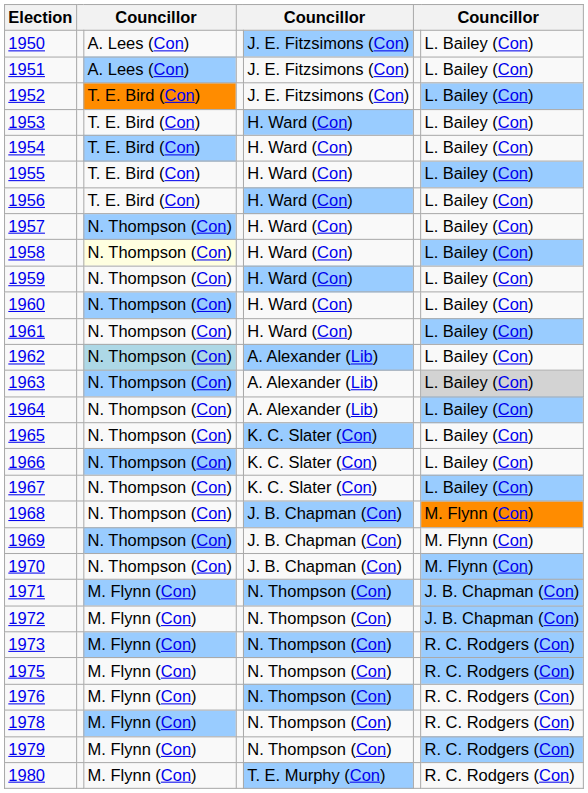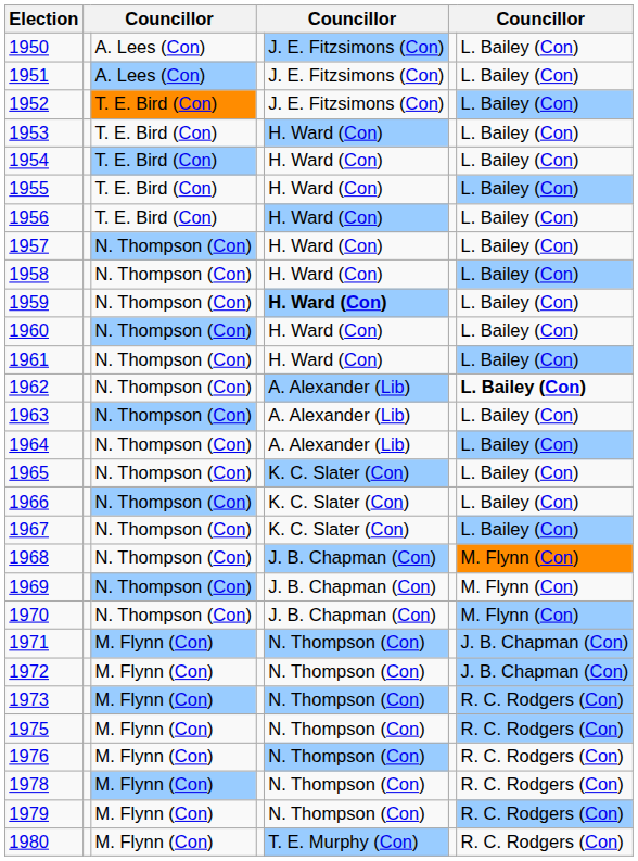1958 | column 3: lightyellow background -> no background
1959 | column 5: normal -> bold
1962 | column 3: lightblue background -> no background
1962 | column 7: normal -> bold
1963 | column 7: lightgrey background -> no background
